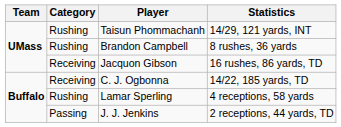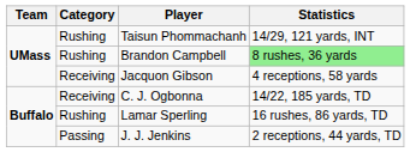Brandon Campbell | Statistics: no background -> lightgreen background
Jacquon Gibson | Statistics: 16 rushes, 86 yards, TD -> 4 receptions, 58 yards
Lamar Sperling | Statistics: 4 receptions, 58 yards -> 16 rushes, 86 yards, TD
